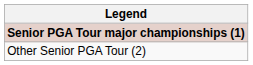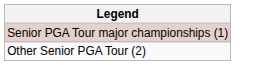row 2 | column 1: bold -> normal
